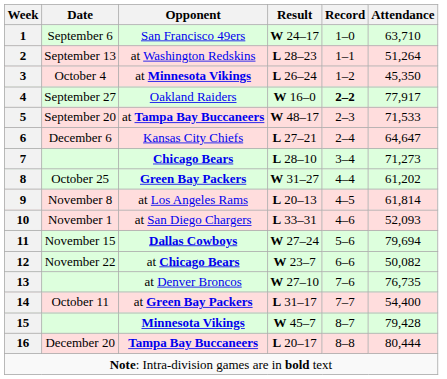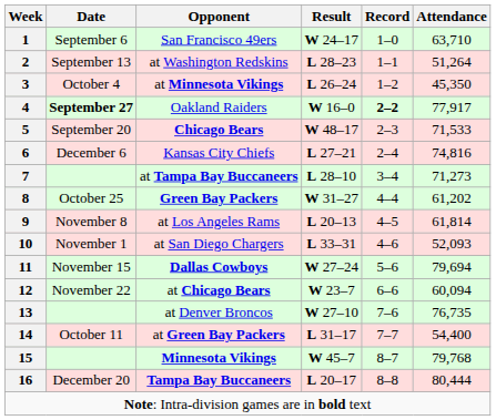4 | Date: normal -> bold
5 | Opponent: at Tampa Bay Buccaneers -> Chicago Bears
6 | Attendance: 64,647 -> 74,816
7 | Opponent: Chicago Bears -> at Tampa Bay Buccaneers
12 | Attendance: 50,082 -> 60,094
15 | Attendance: 79,428 -> 79,768
